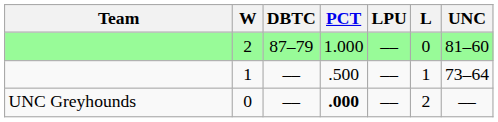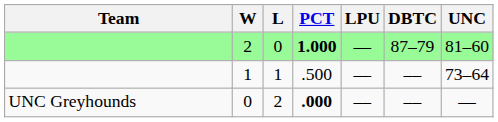columns swapped: L <-> DBTC
row 2 | PCT: normal -> bold
